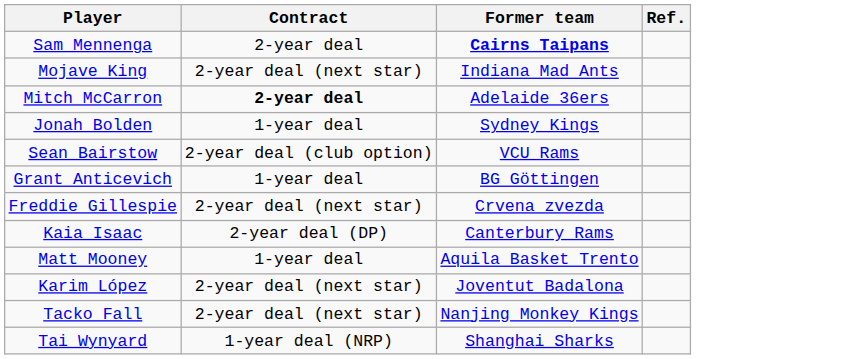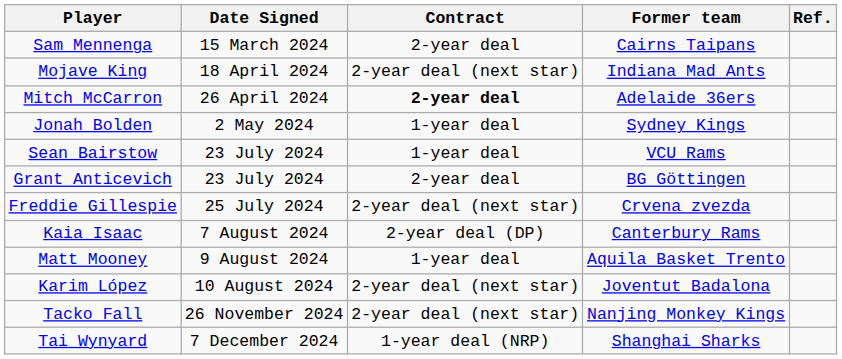+ column: Date Signed | 15 March 2024 | 18 April 2024 | 26 April 2024 | 2 May 2024 | 23 July 2024 | 23 July 2024 | 25 July 2024 | 7 August 2024 | 9 August 2024 | 10 August 2024 | 26 November 2024 | 7 December 2024
Sam Mennenga | Former team: bold -> normal
Sean Bairstow | Contract: 2-year deal (club option) -> 1-year deal
Grant Anticevich | Contract: 1-year deal -> 2-year deal
